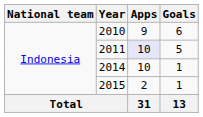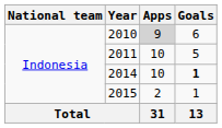2010 | Apps: no background -> lightgrey background
2011 | Apps: lavender background -> no background
2014 | Goals: normal -> bold
